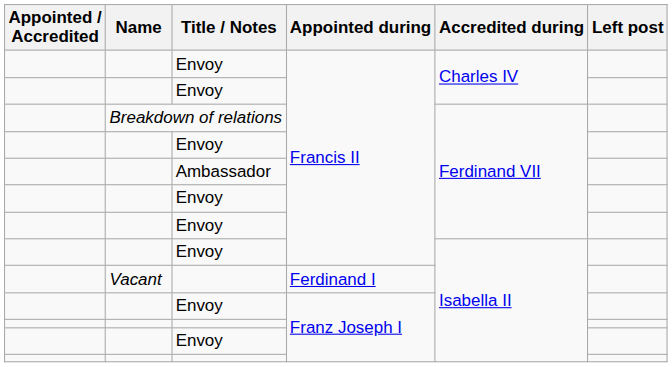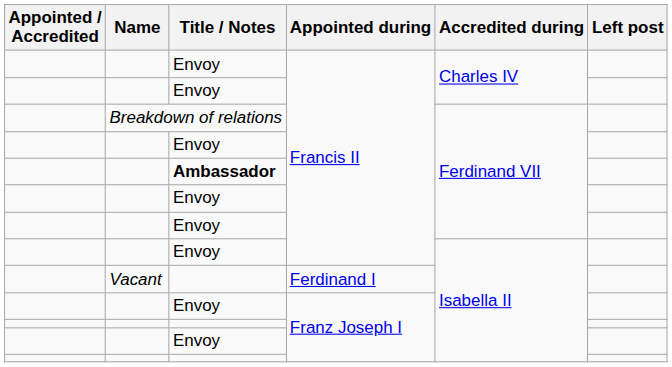Ambassador | Title / Notes: normal -> bold
